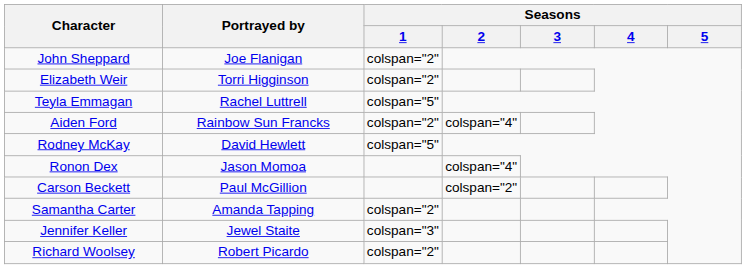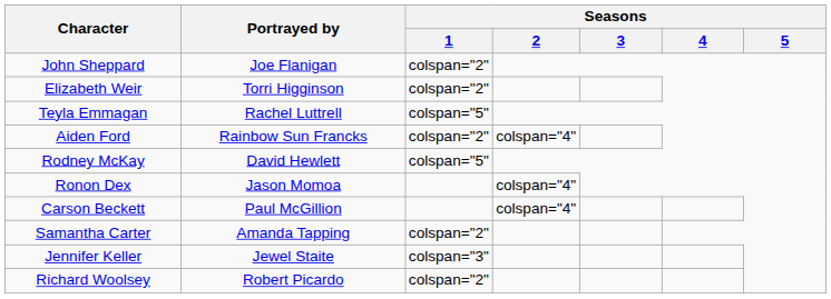Carson Beckett | Seasons / 2: colspan="2" -> colspan="4"
